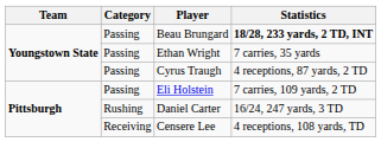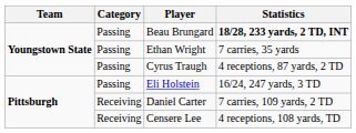Eli Holstein | Statistics: 7 carries, 109 yards, 2 TD -> 16/24, 247 yards, 3 TD
Daniel Carter | Category: Rushing -> Receiving
Daniel Carter | Statistics: 16/24, 247 yards, 3 TD -> 7 carries, 109 yards, 2 TD
